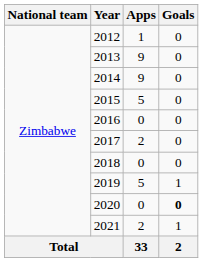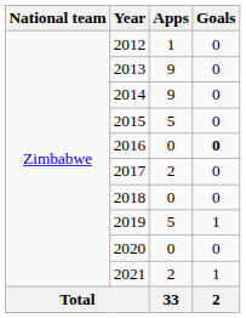2016 | Goals: normal -> bold
2020 | Goals: bold -> normal
